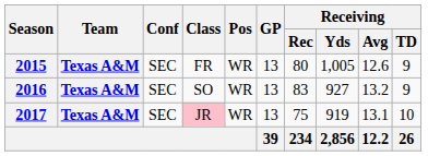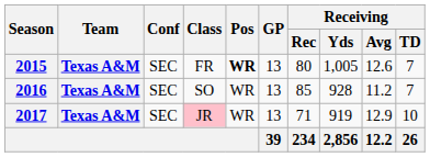2015 | Pos: normal -> bold
2015 | Receiving / TD: 9 -> 7
2016 | Receiving / Rec: 83 -> 85
2016 | Receiving / Yds: 927 -> 928
2016 | Receiving / Avg: 13.2 -> 11.2
2016 | Receiving / TD: 9 -> 7
2017 | Receiving / Rec: 75 -> 71
2017 | Receiving / Avg: 13.1 -> 12.9
